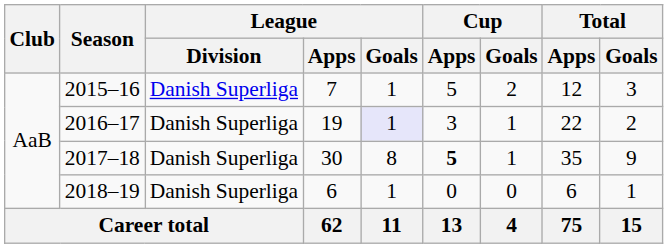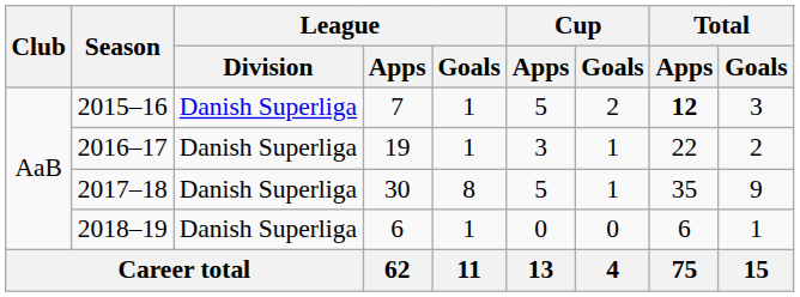2015–16 | Total / Apps: normal -> bold
2016–17 | League / Goals: lavender background -> no background
2017–18 | Cup / Apps: bold -> normal
